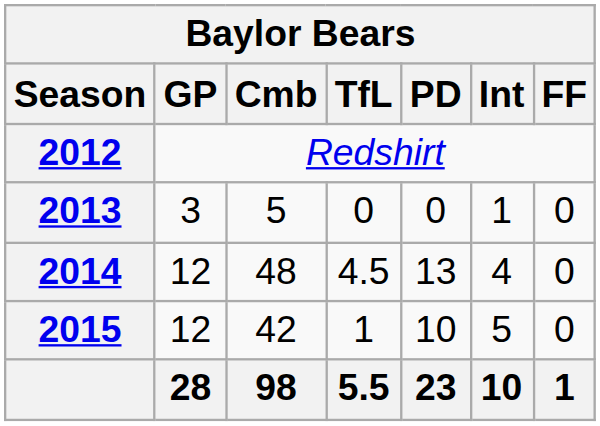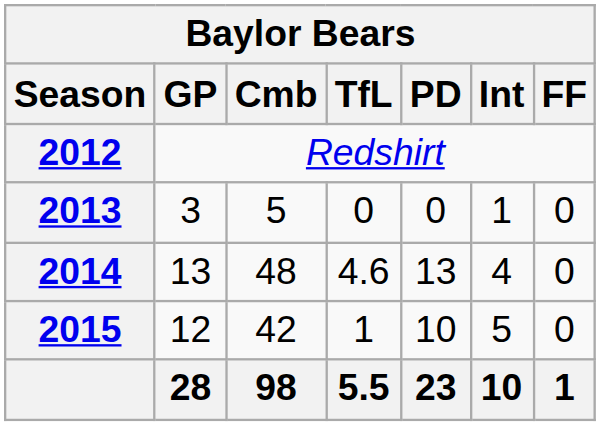2014 | GP: 12 -> 13
2014 | TfL: 4.5 -> 4.6
